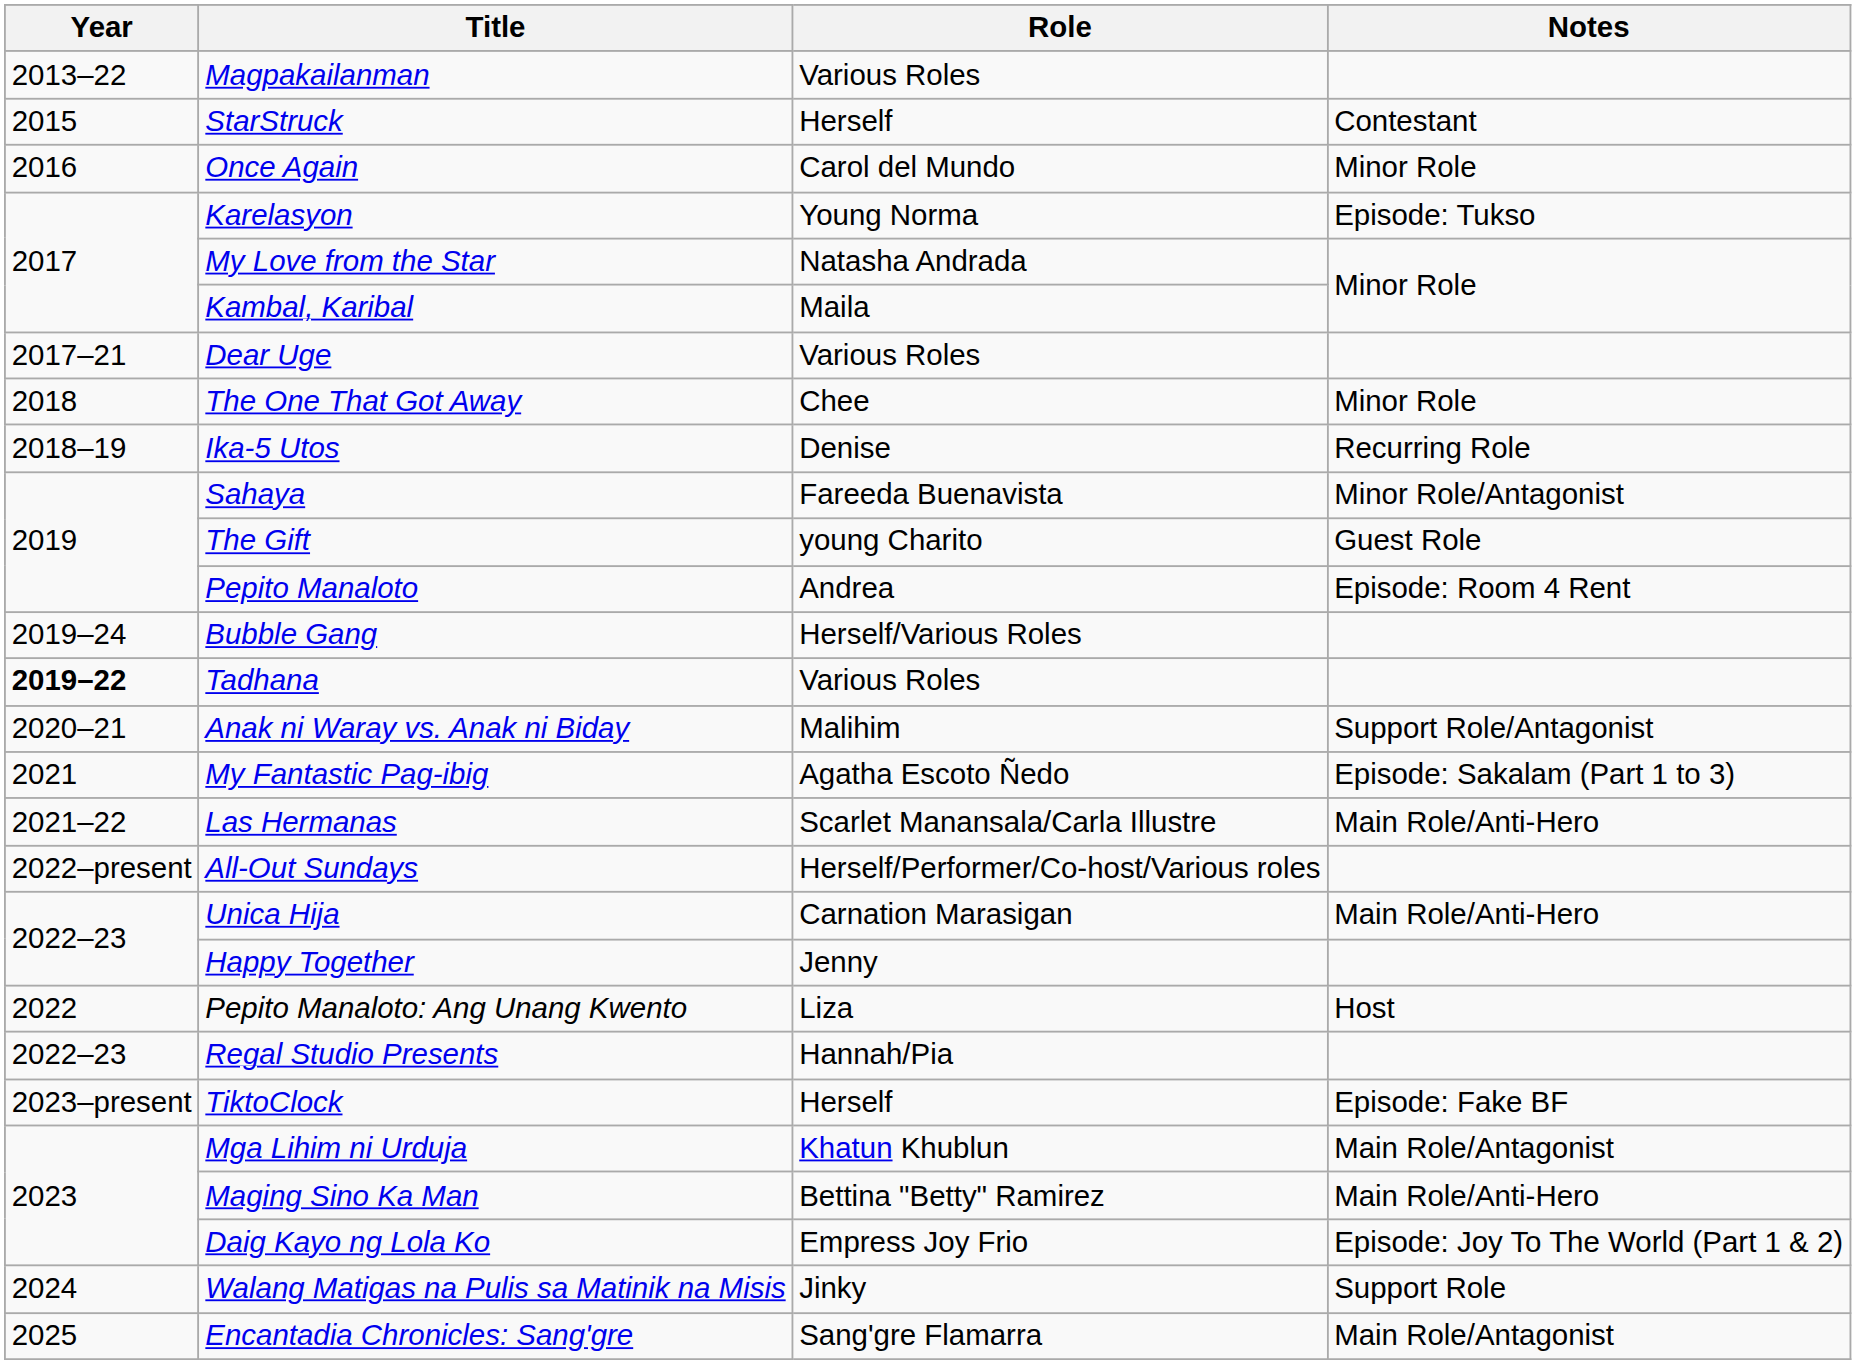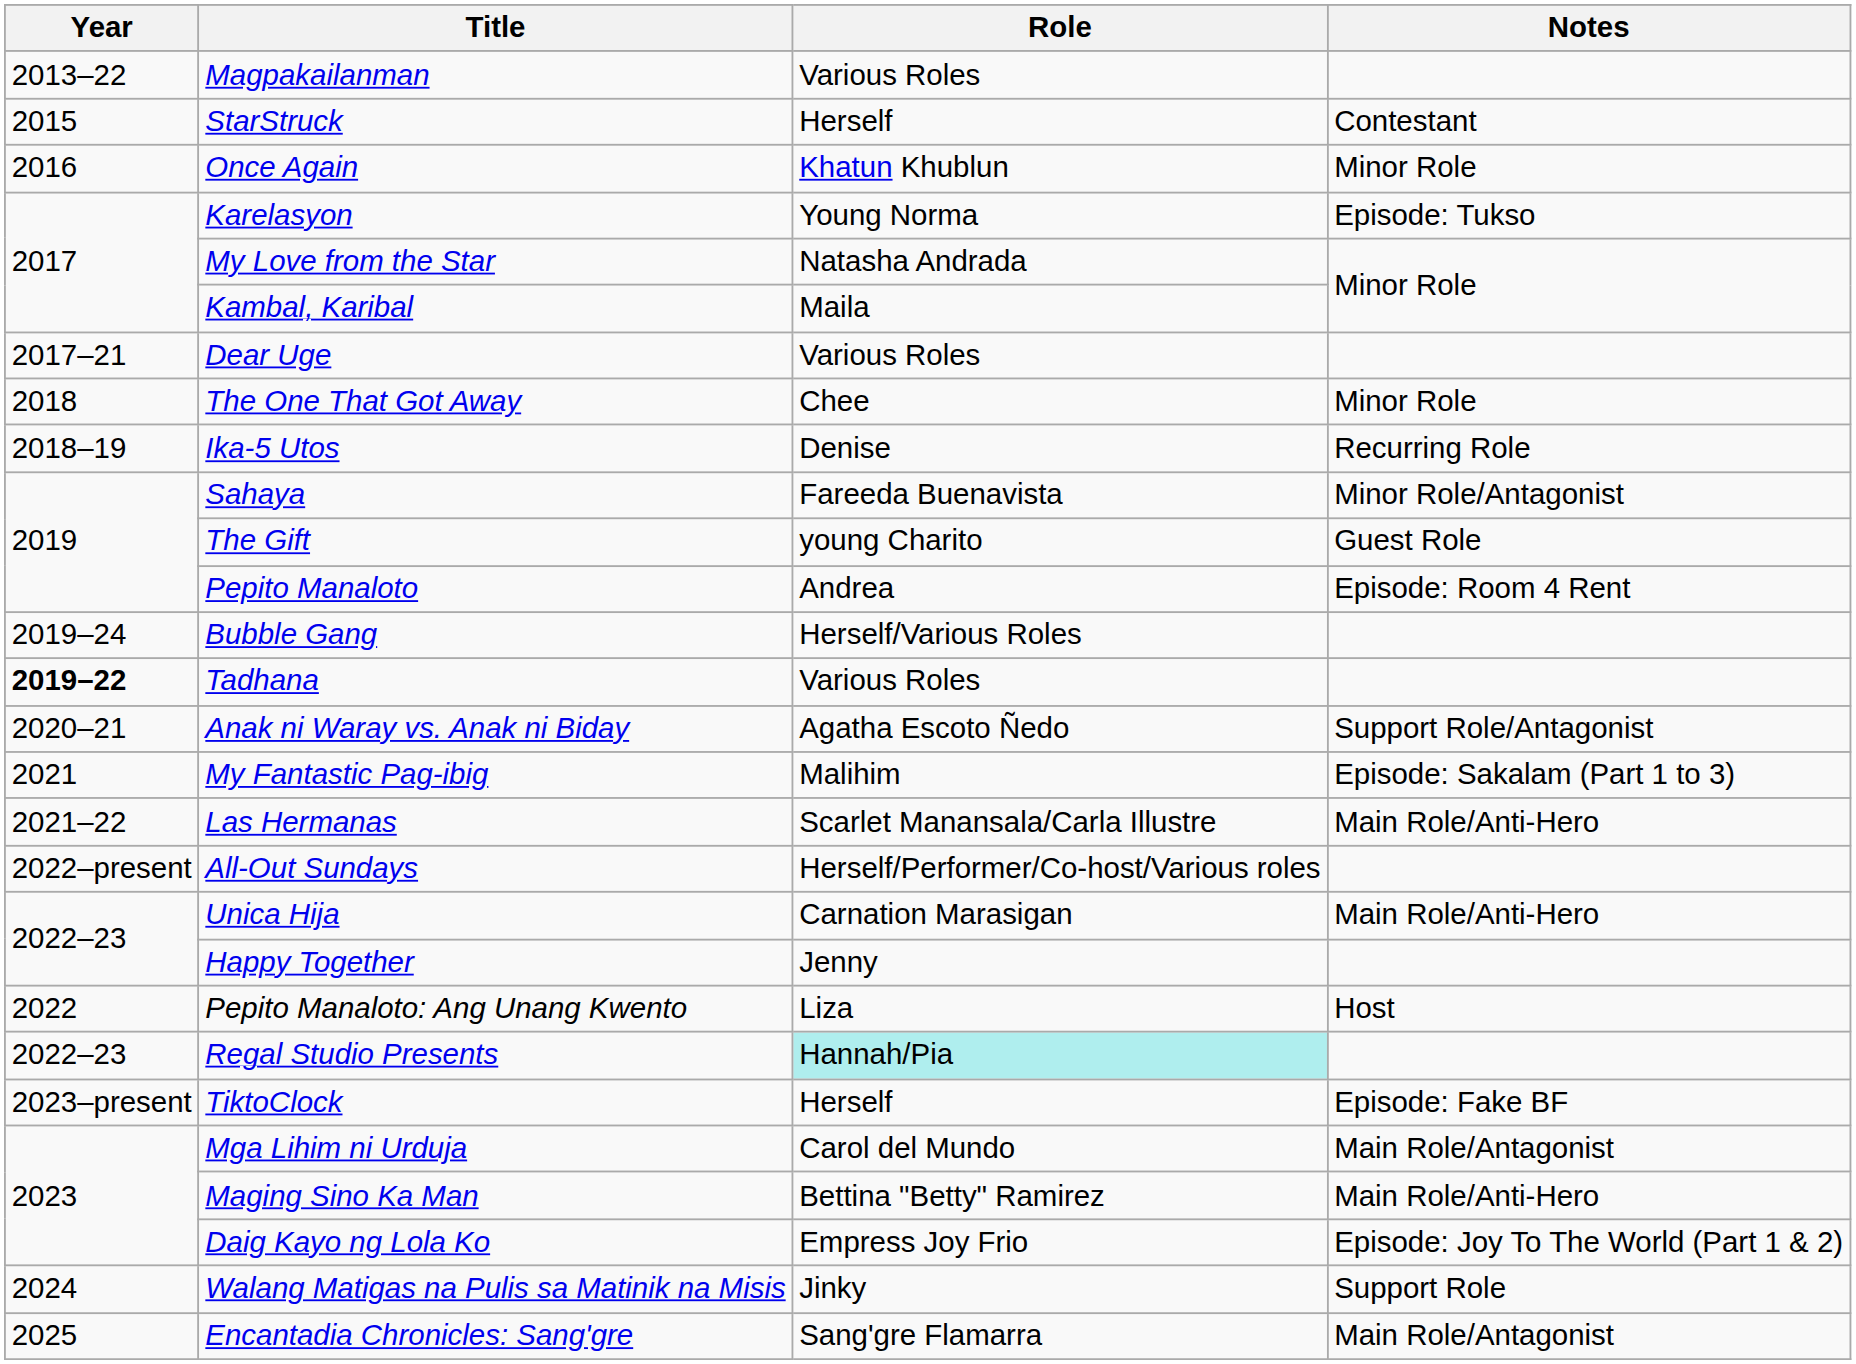Once Again | Role: Carol del Mundo -> Khatun Khublun
Anak ni Waray vs. Anak ni Biday | Role: Malihim -> Agatha Escoto Ñedo
My Fantastic Pag-ibig | Role: Agatha Escoto Ñedo -> Malihim
Regal Studio Presents | Role: no background -> paleturquoise background
Mga Lihim ni Urduja | Role: Khatun Khublun -> Carol del Mundo
